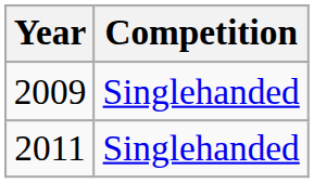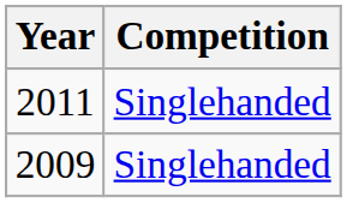rows swapped: 2009 <-> 2011
